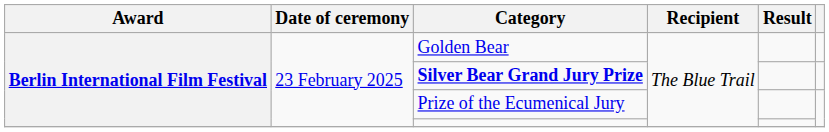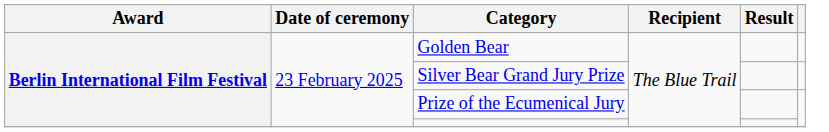Silver Bear Grand Jury Prize | Category: bold -> normal
